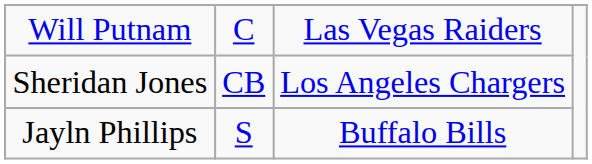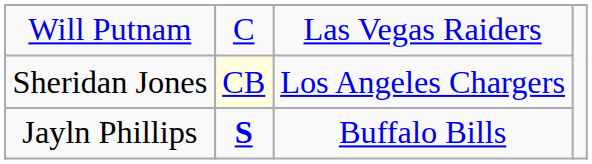Sheridan Jones | column 2: no background -> lightyellow background
Jayln Phillips | column 2: normal -> bold
